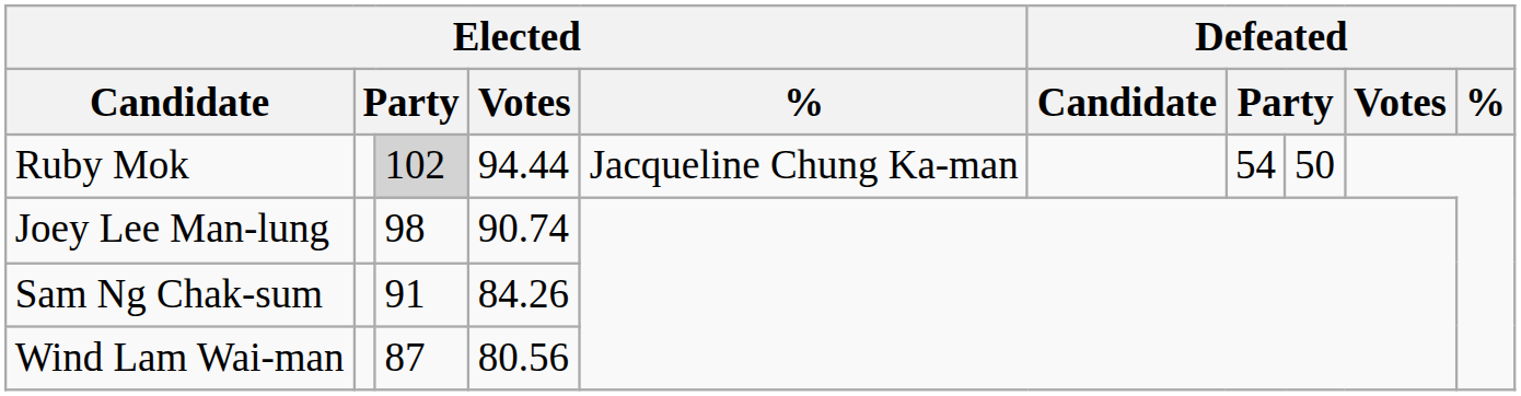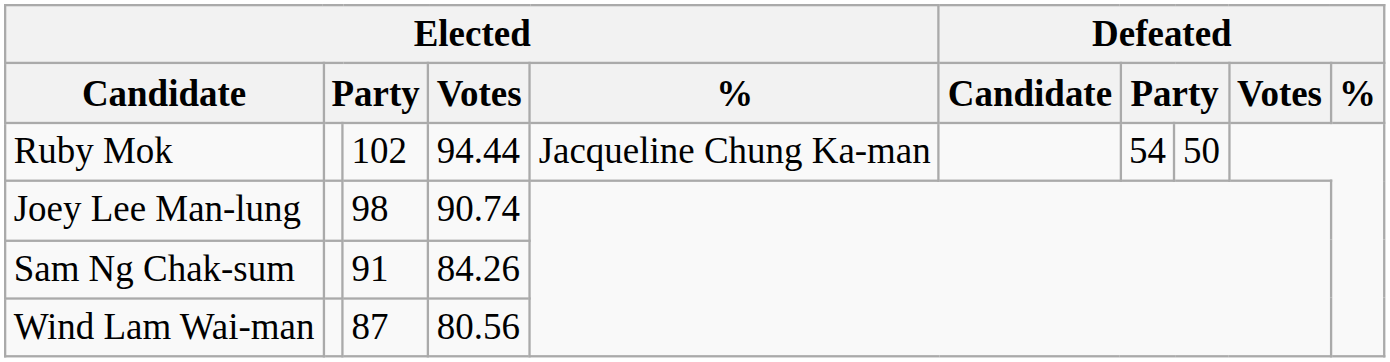Ruby Mok | column 3: lightgrey background -> no background
